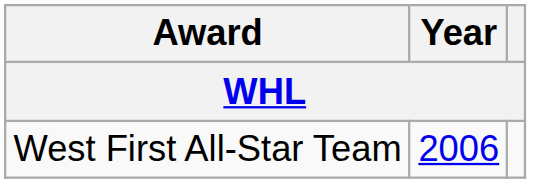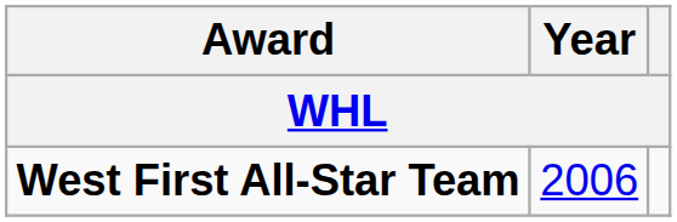row 3 | Award: normal -> bold
